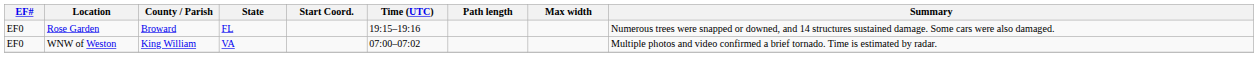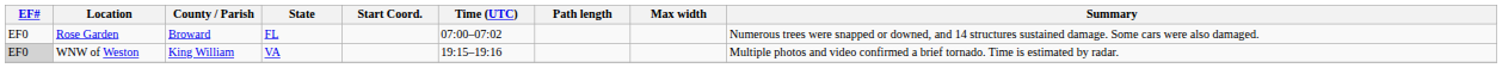Rose Garden | Time (UTC): 19:15–19:16 -> 07:00–07:02
WNW of Weston | EF#: no background -> lightgrey background
WNW of Weston | Time (UTC): 07:00–07:02 -> 19:15–19:16
